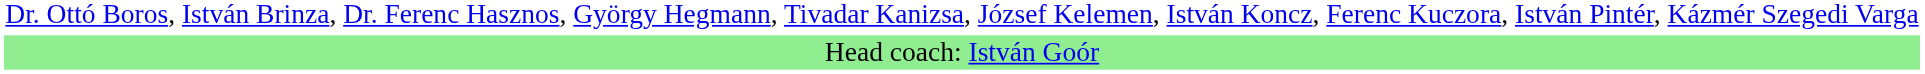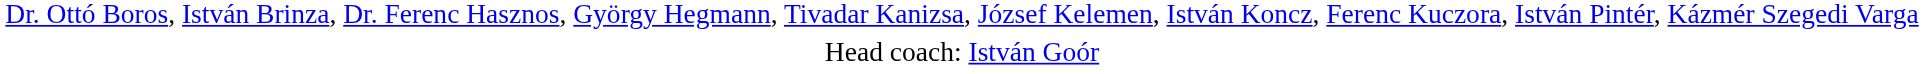row 2 | column 1: lightgreen background -> no background
